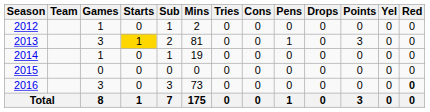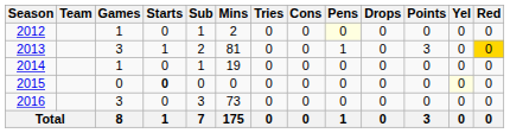2012 | Pens: no background -> lightyellow background
2013 | Starts: gold background -> no background
2013 | Red: no background -> gold background
2015 | Starts: normal -> bold
2015 | Yel: no background -> lightyellow background
2016 | Red: bold -> normal
